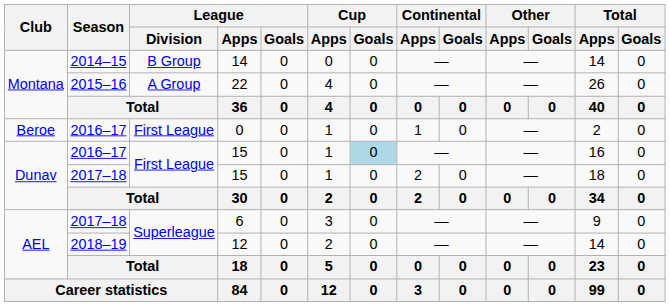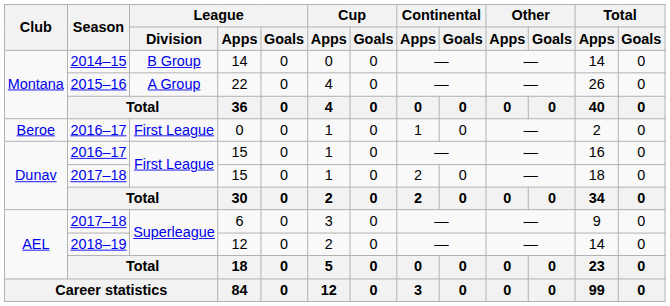2016–17 / 15 | Cup / Goals: lightblue background -> no background
